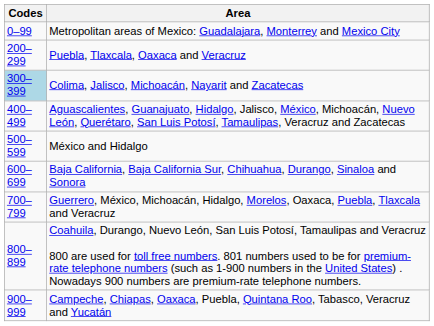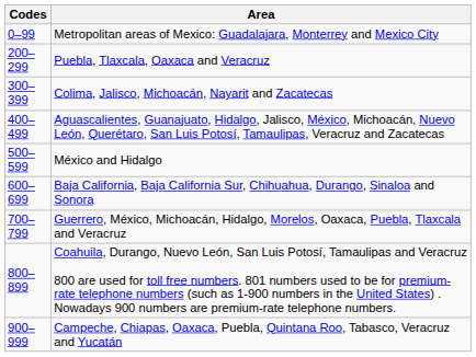Colima, Jalisco, Michoacán, Nayarit and Zacatecas | Codes: lightblue background -> no background
